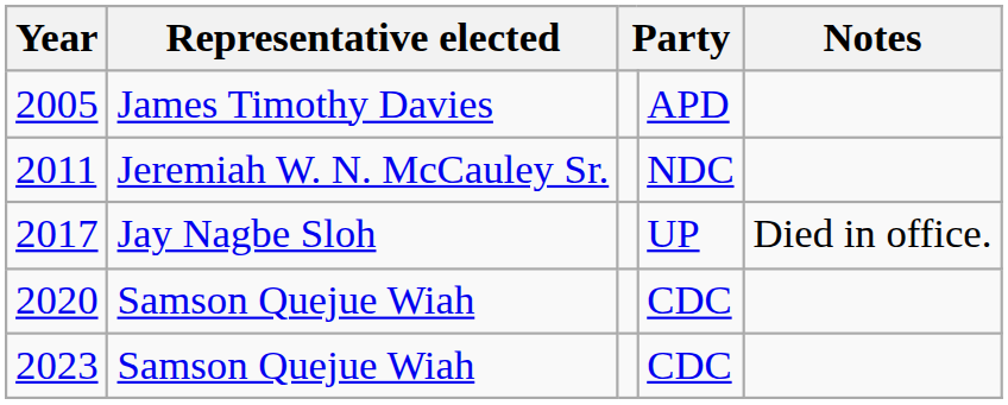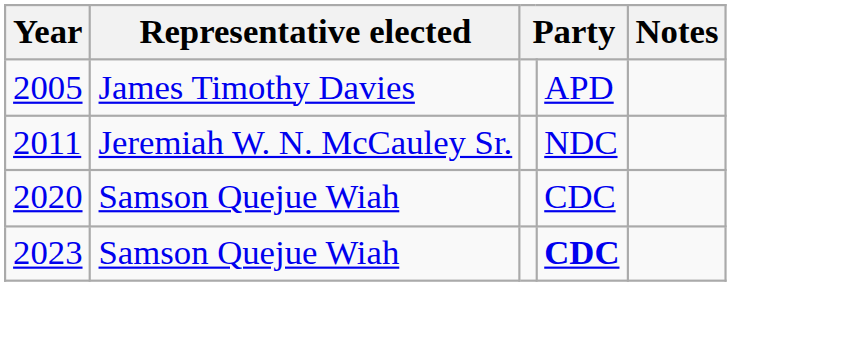- row: 2017 | Jay Nagbe Sloh | UP | Died in office.
2023 | column 4: normal -> bold
